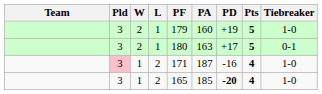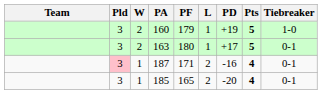columns swapped: L <-> PA
row 4 | Tiebreaker: 1-0 -> 0-1
row 5 | PD: bold -> normal
row 5 | Tiebreaker: 1-0 -> 0-1
